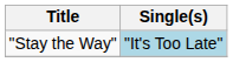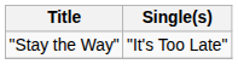"Stay the Way" | Single(s): lightblue background -> no background
